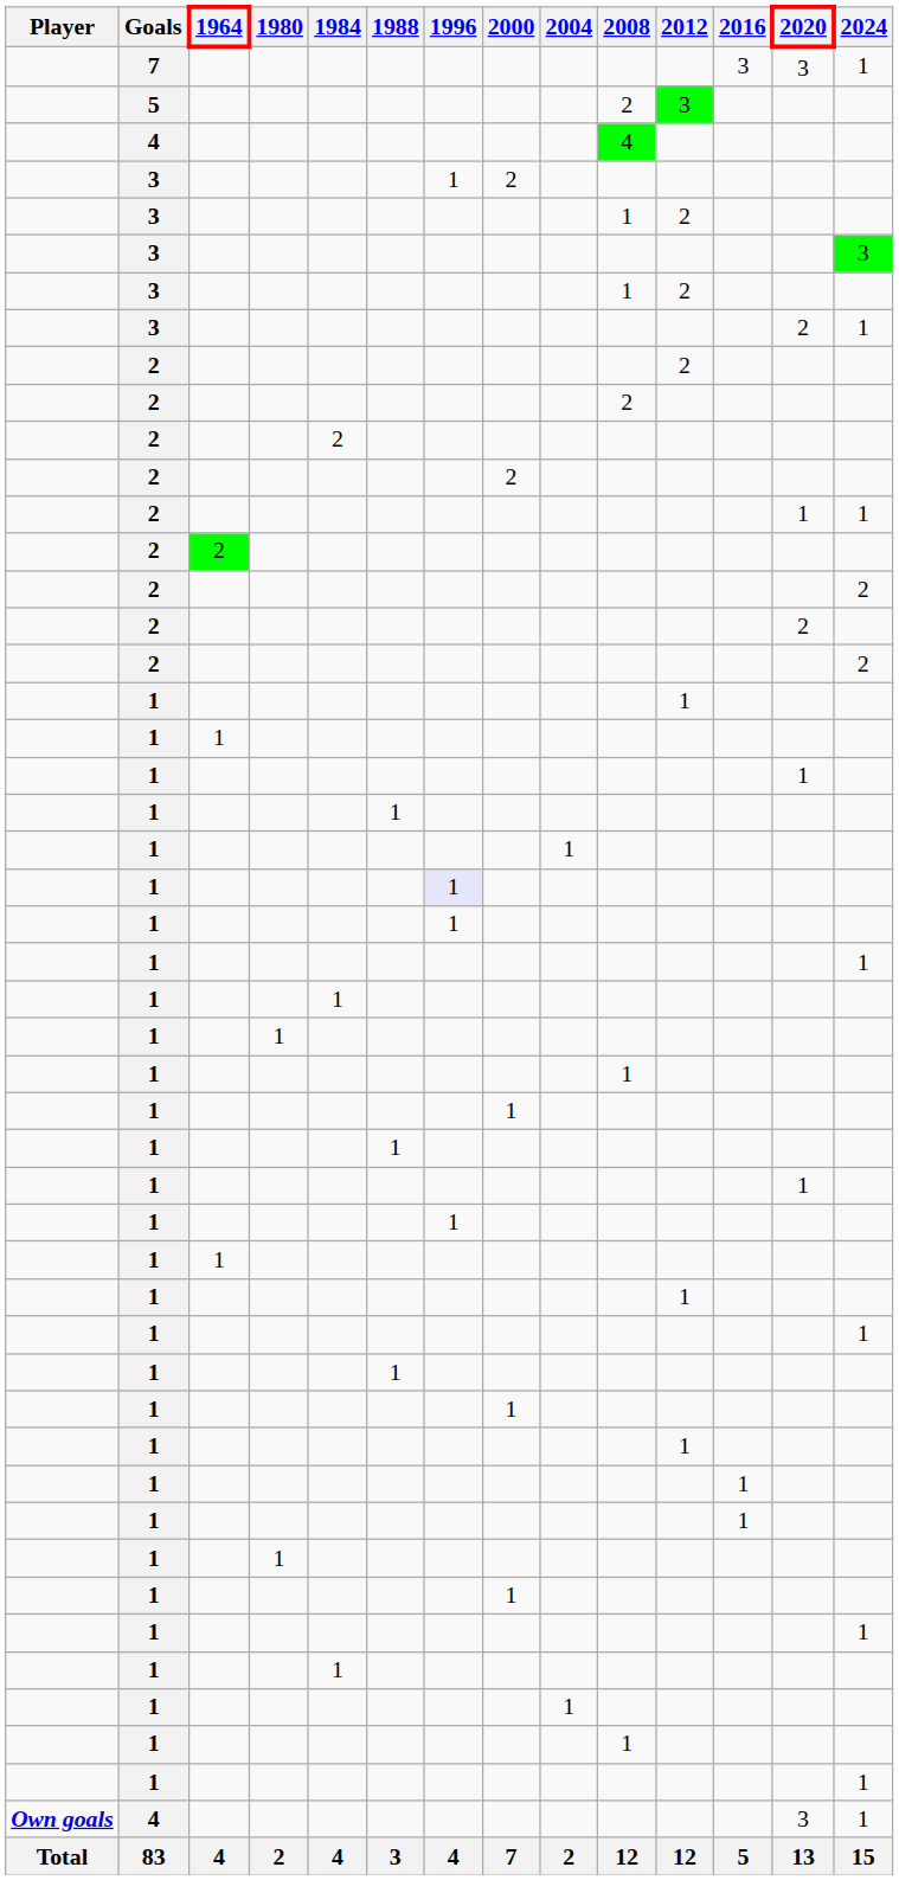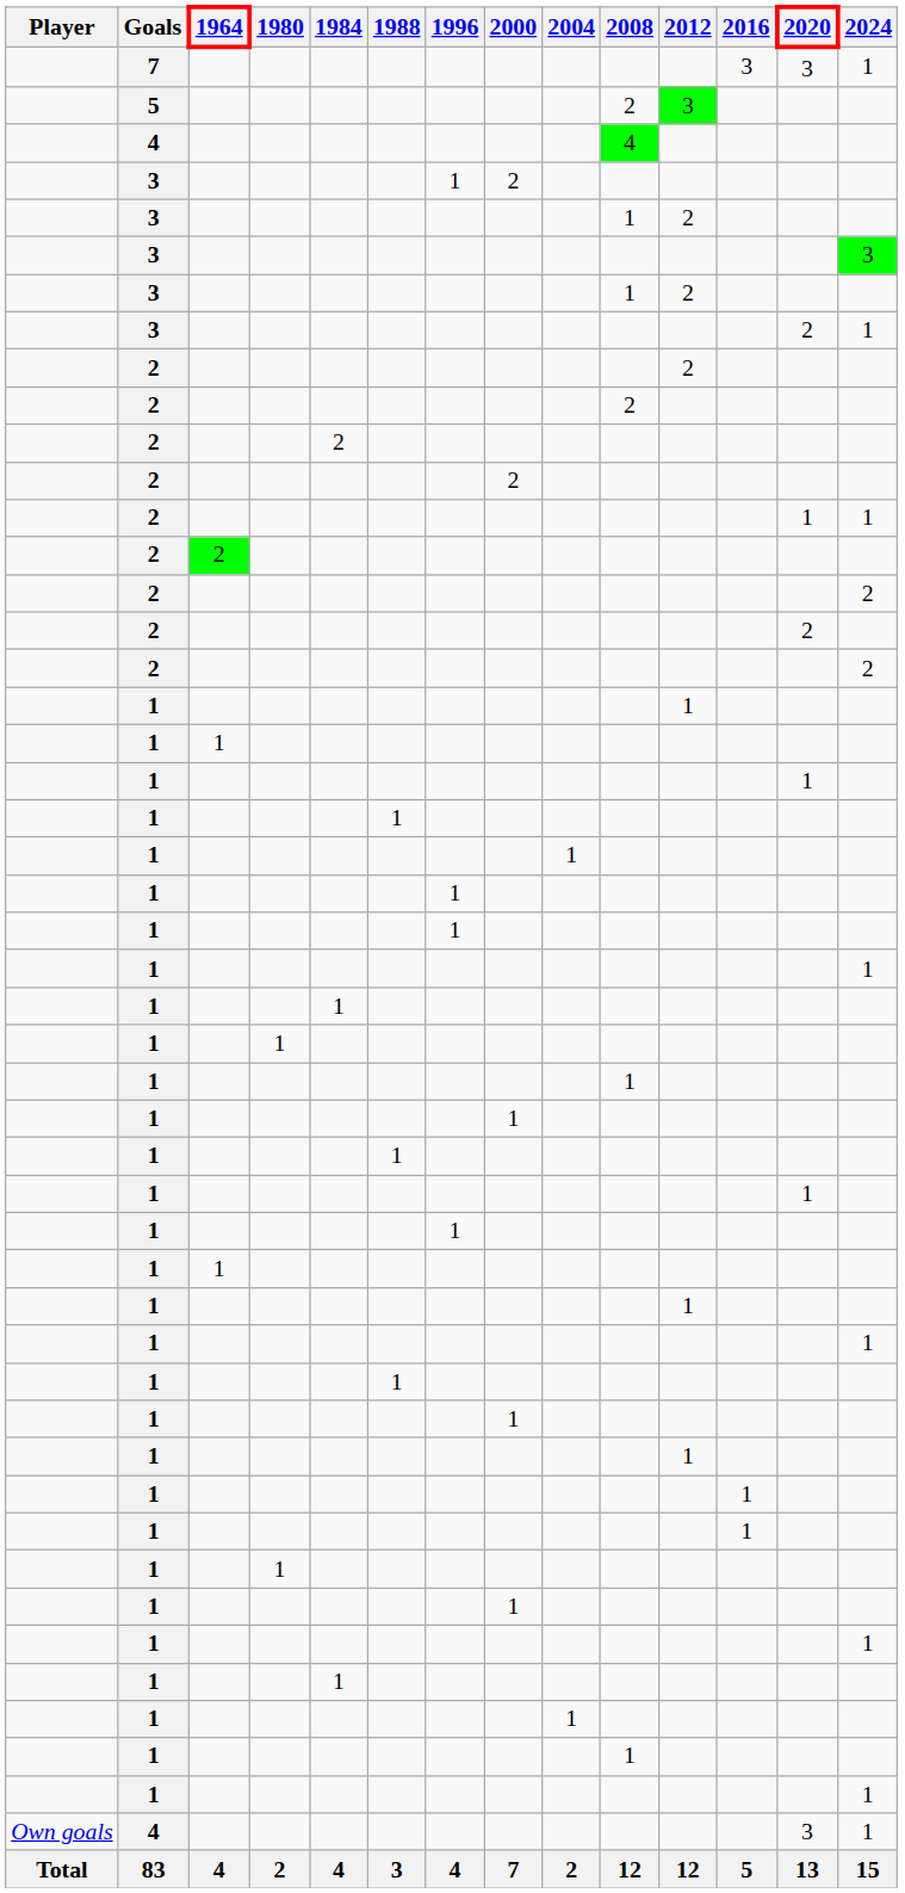row 24 | 1996: lavender background -> no background
row 49 | Player: bold -> normal
